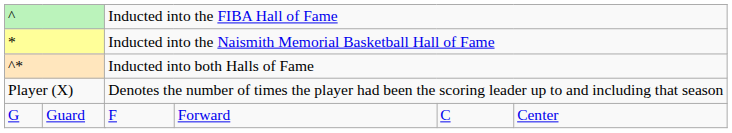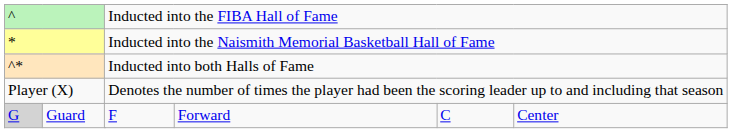Guard | column 1: no background -> lightgrey background
